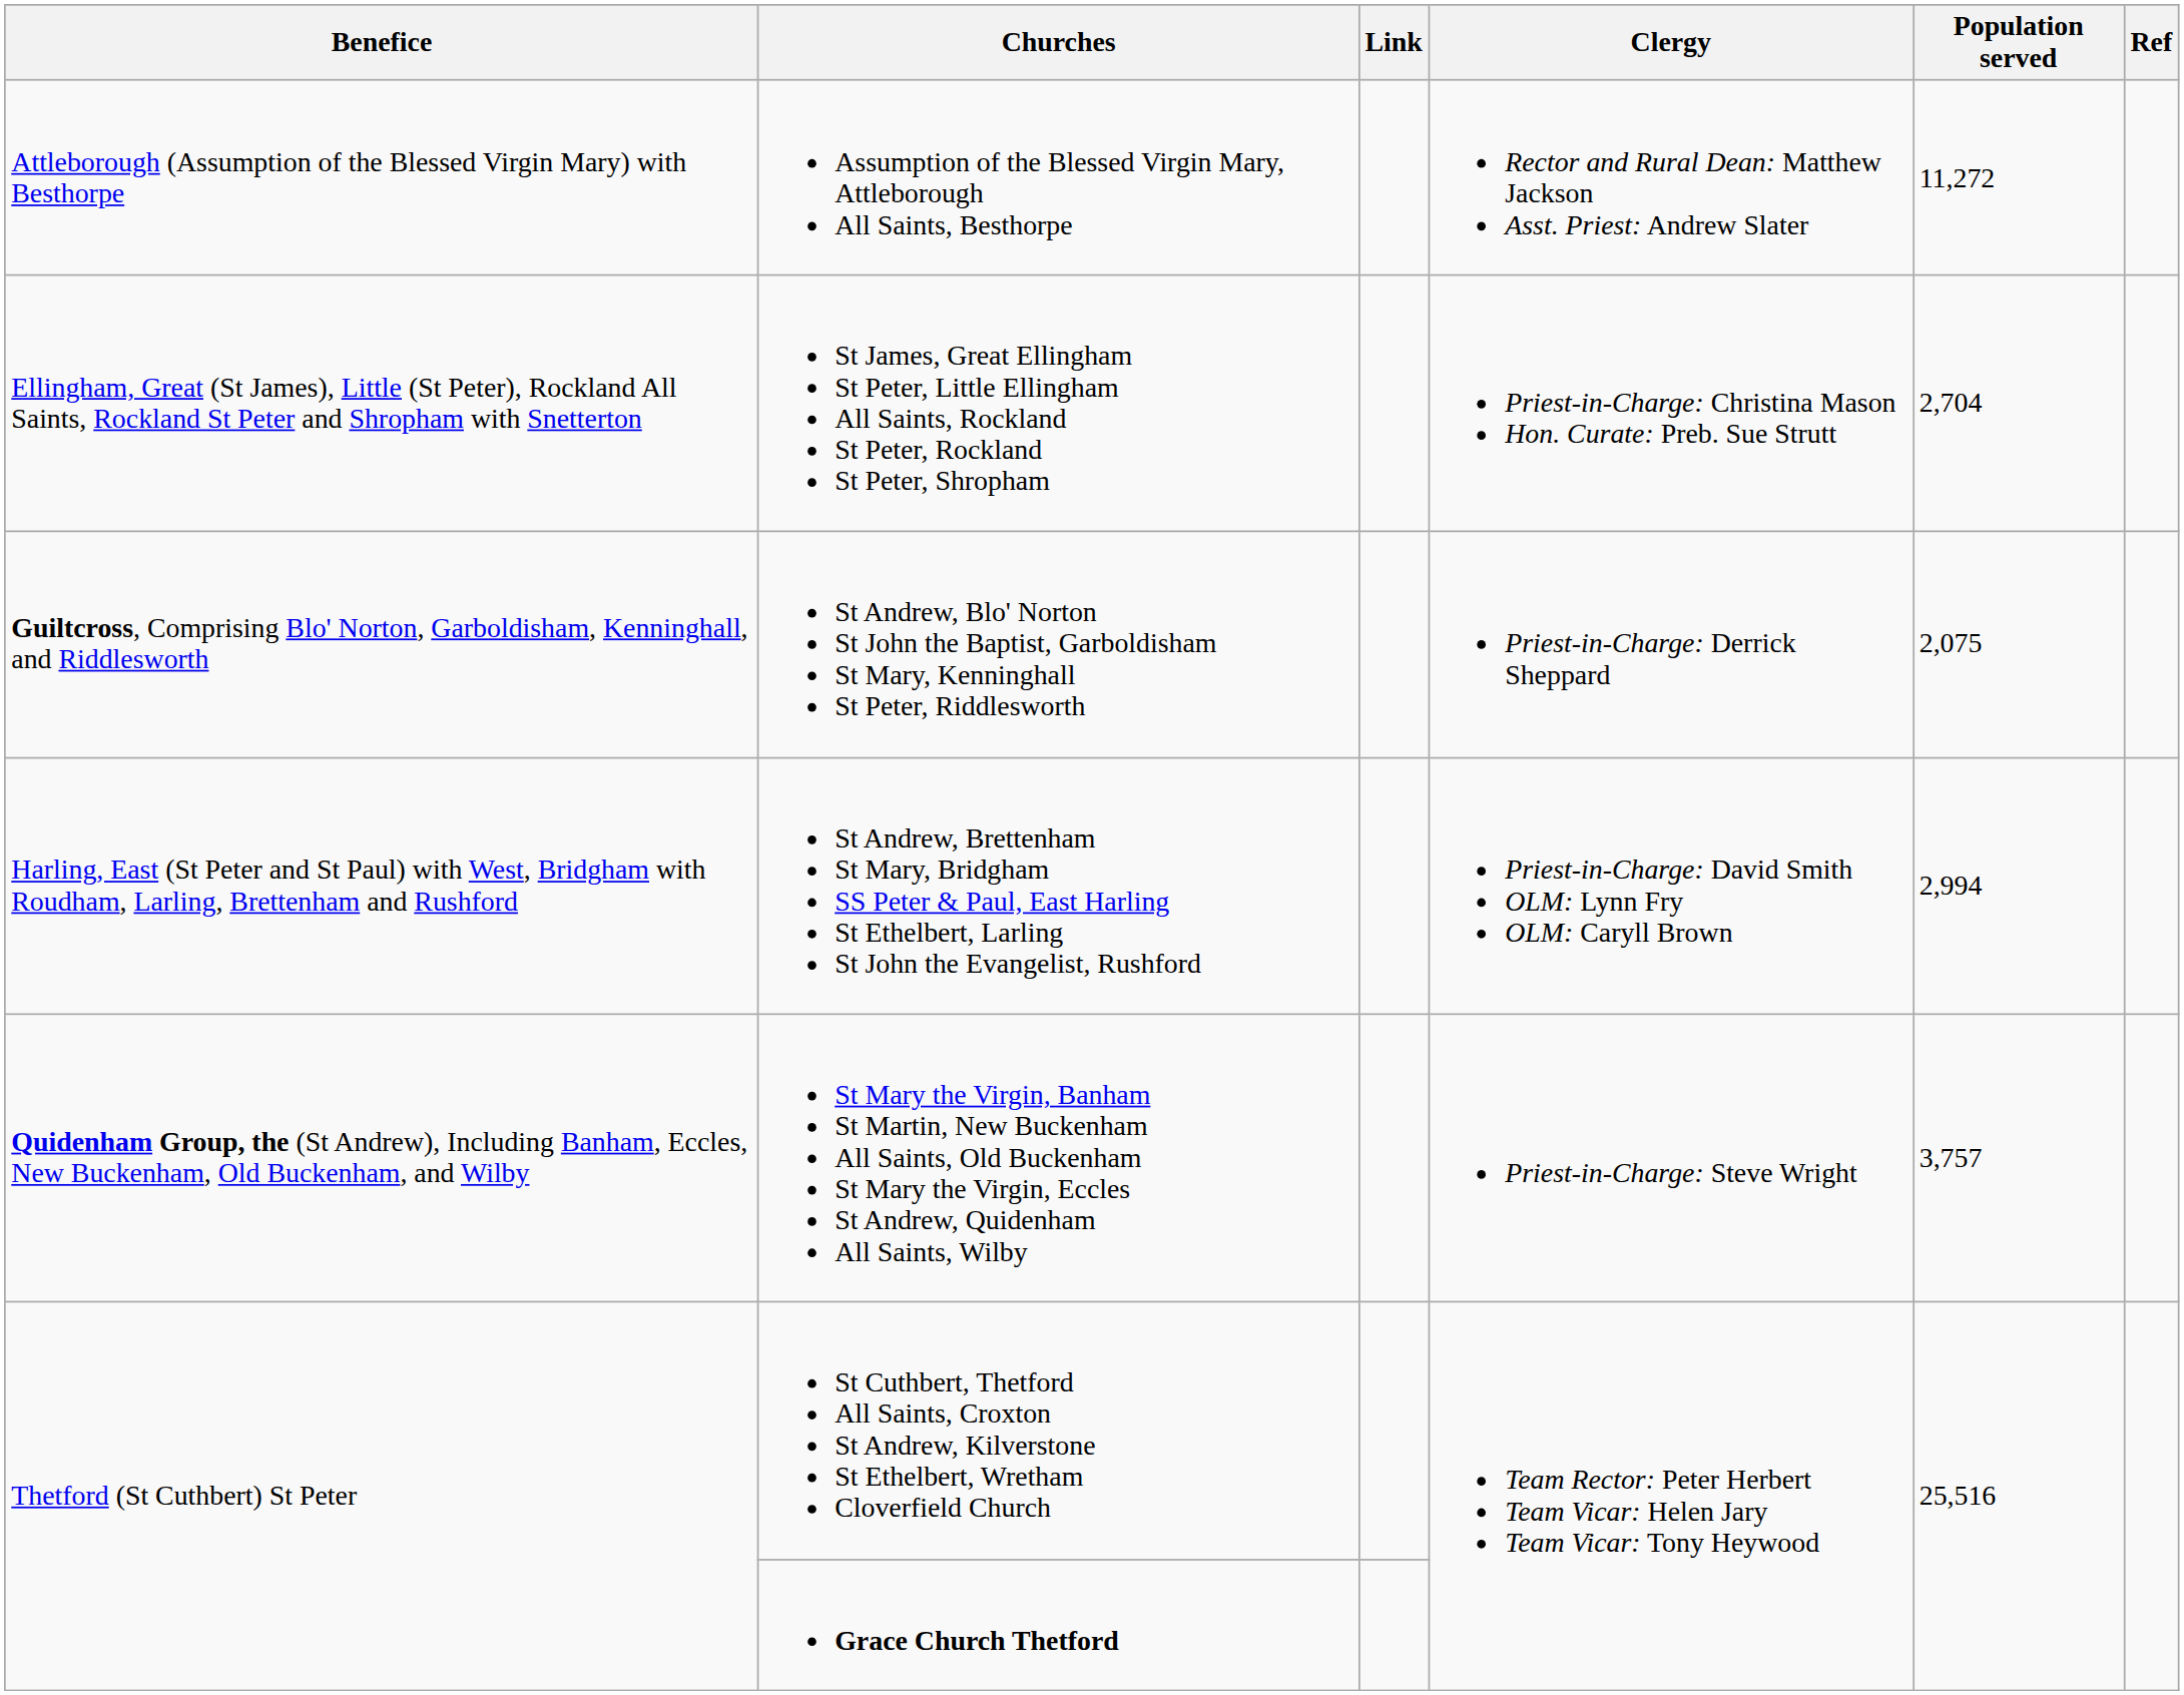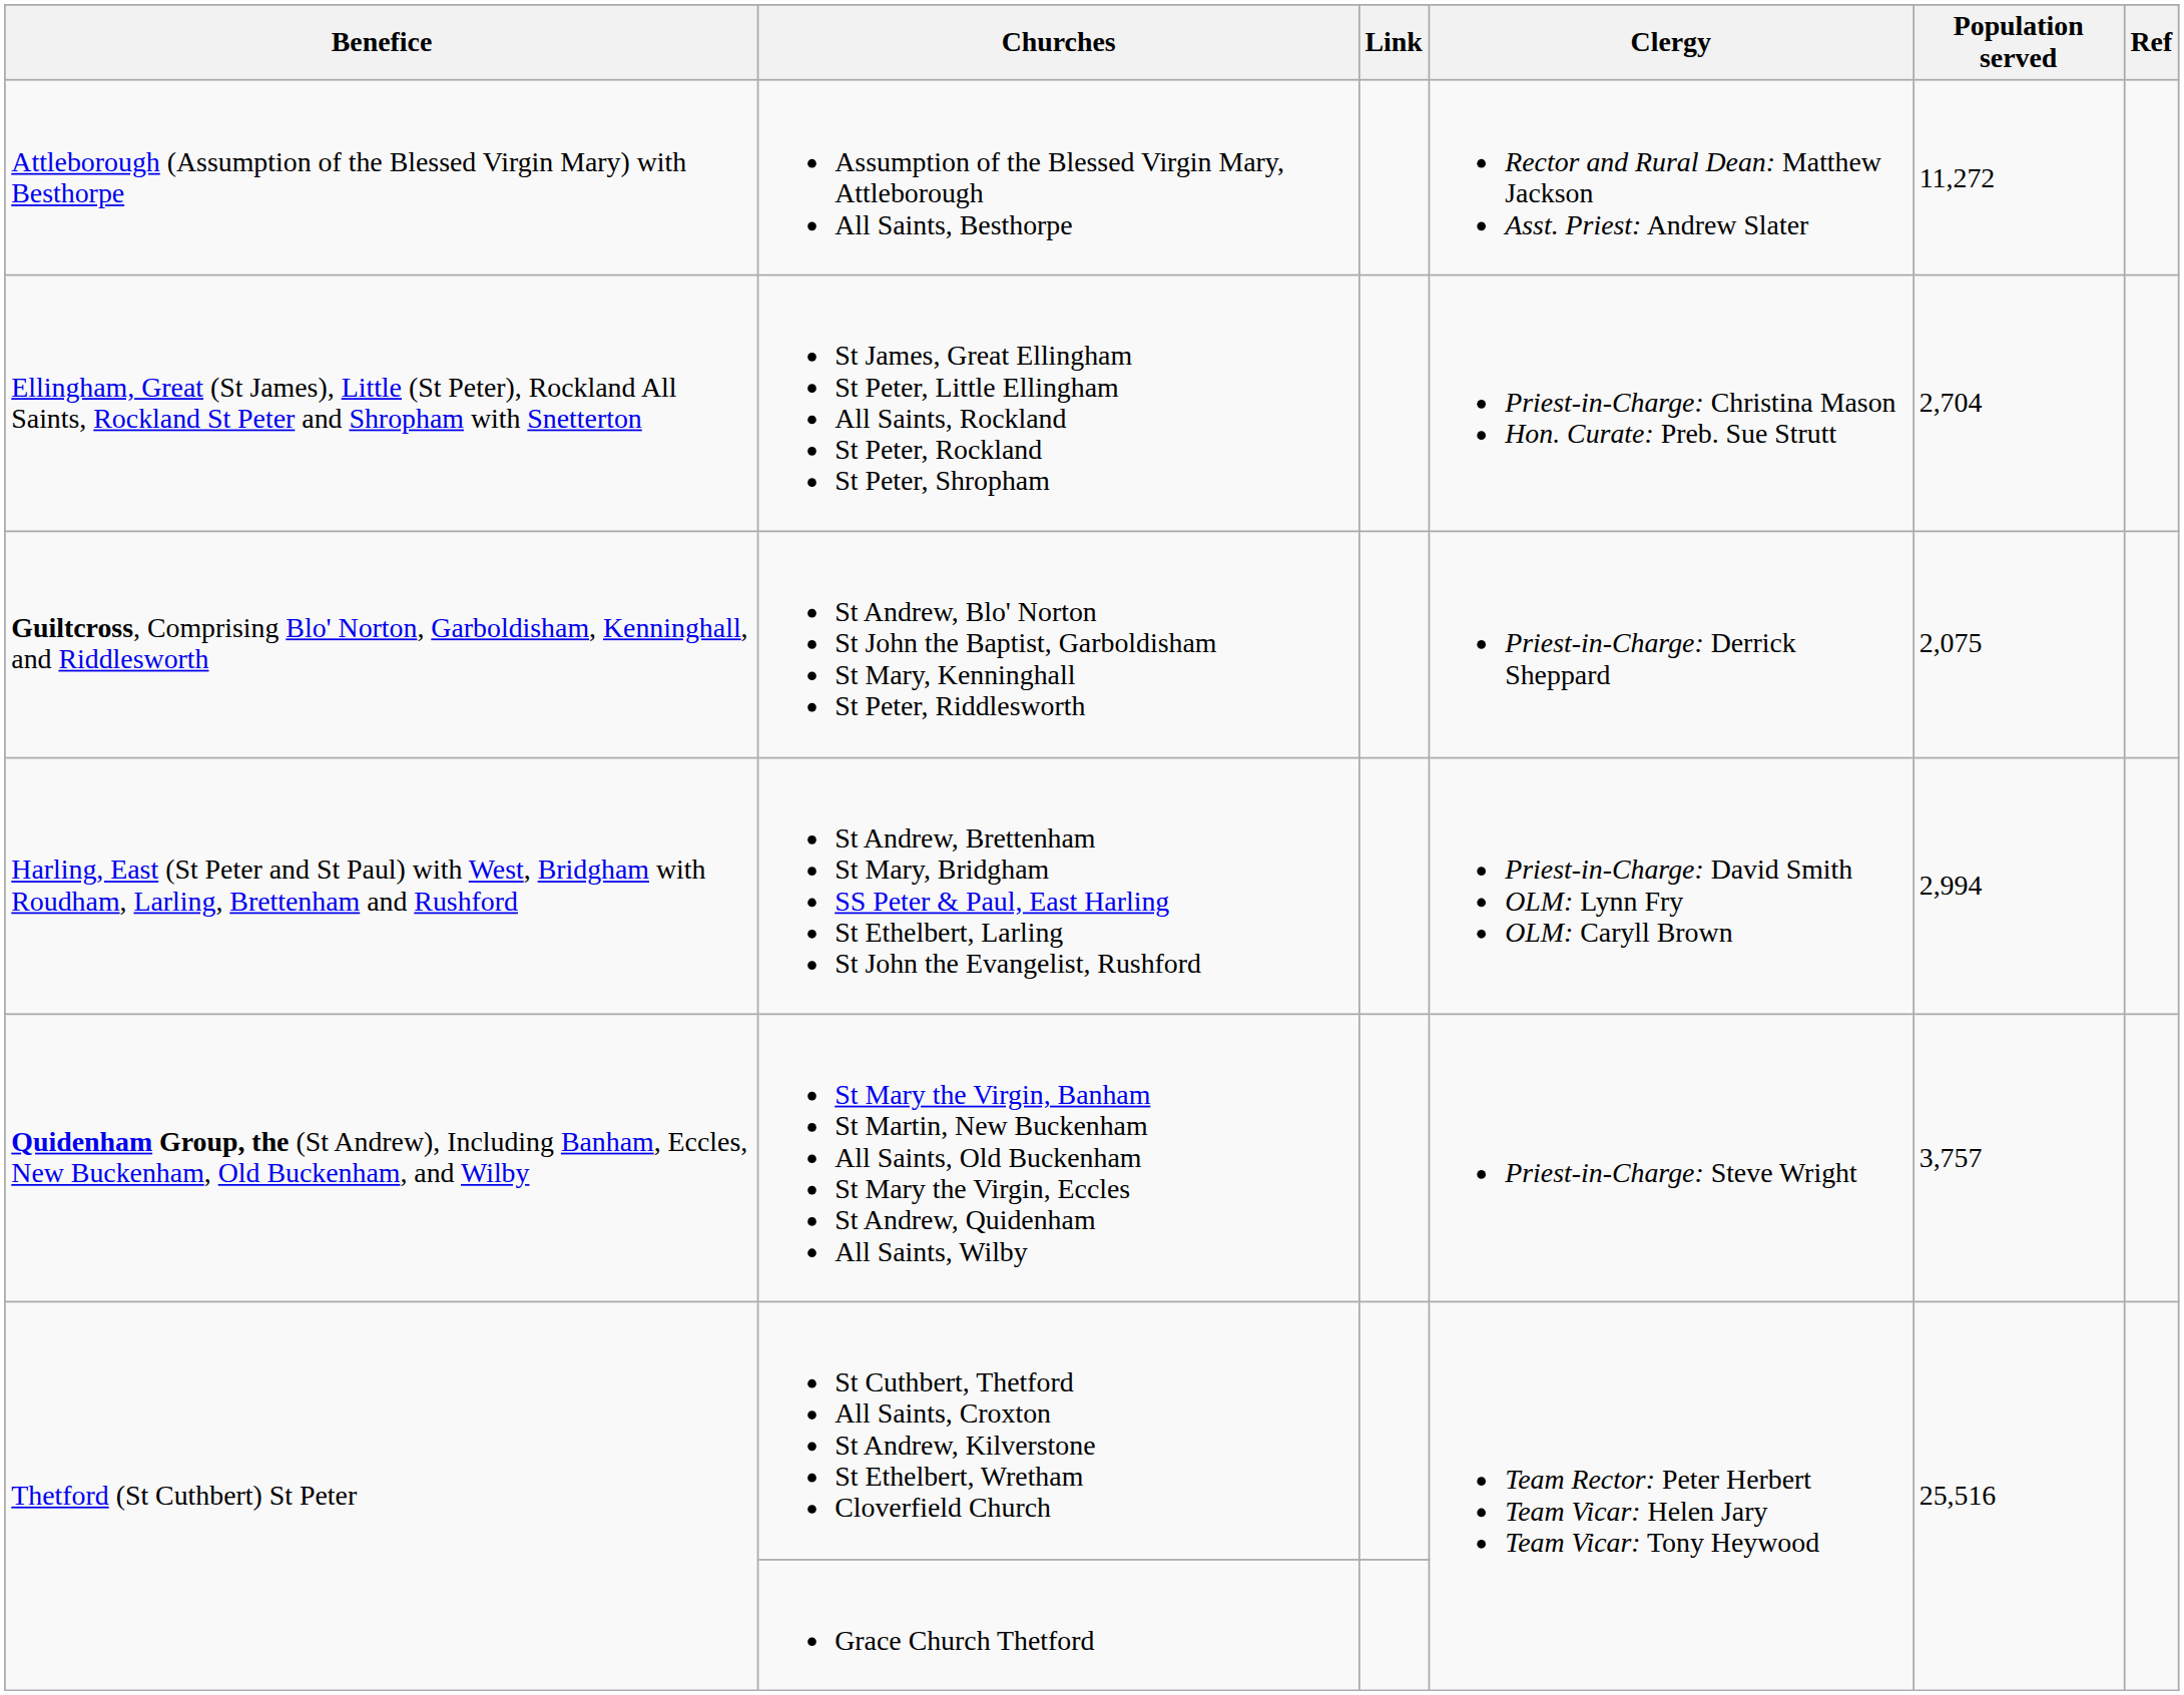Grace Church Thetford | Churches: bold -> normal
